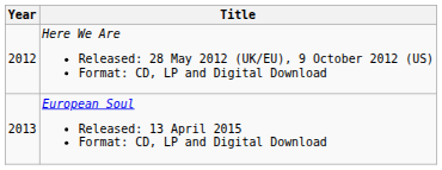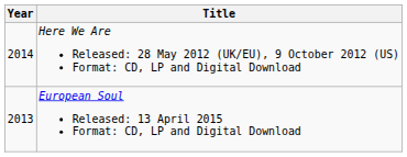row 2 | Year: 2012 -> 2014
